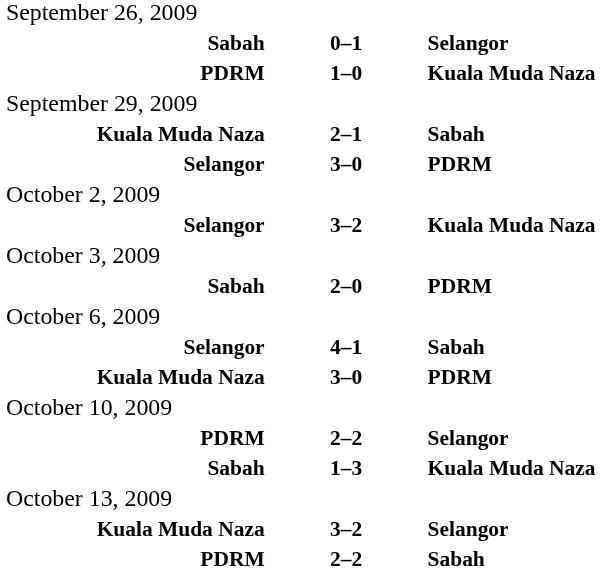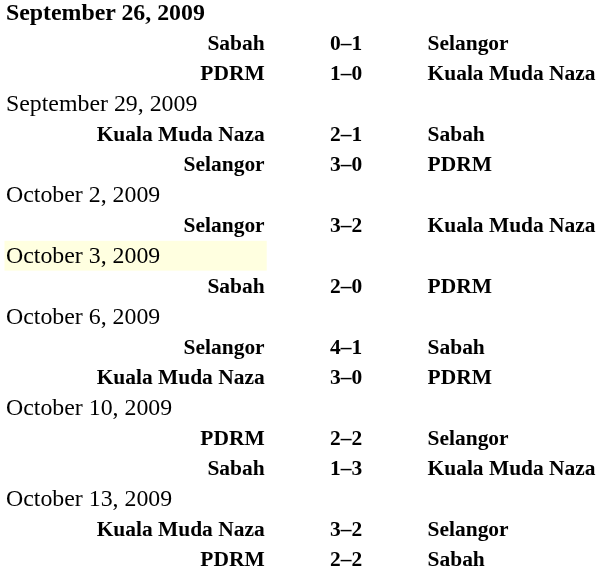September 26, 2009 | column 1: normal -> bold
October 3, 2009 | column 1: no background -> lightyellow background
